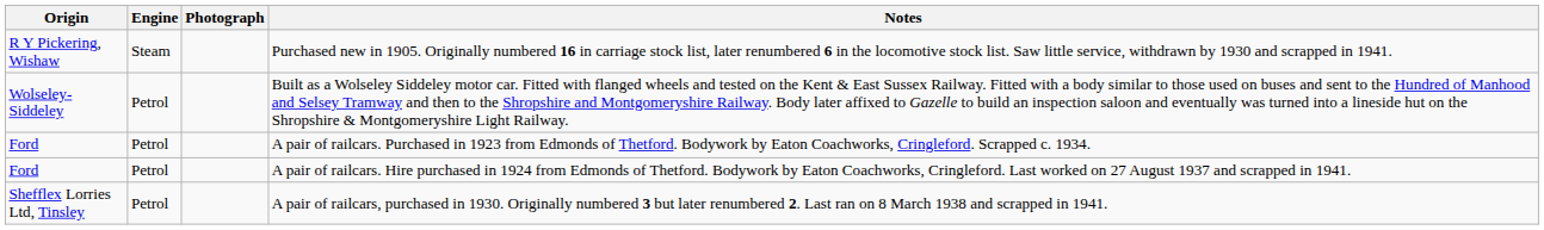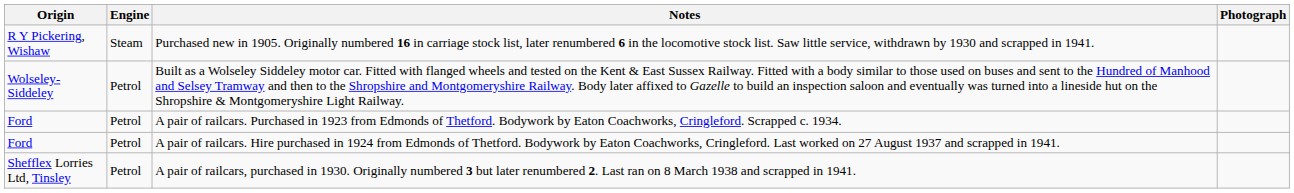columns swapped: Notes <-> Photograph
